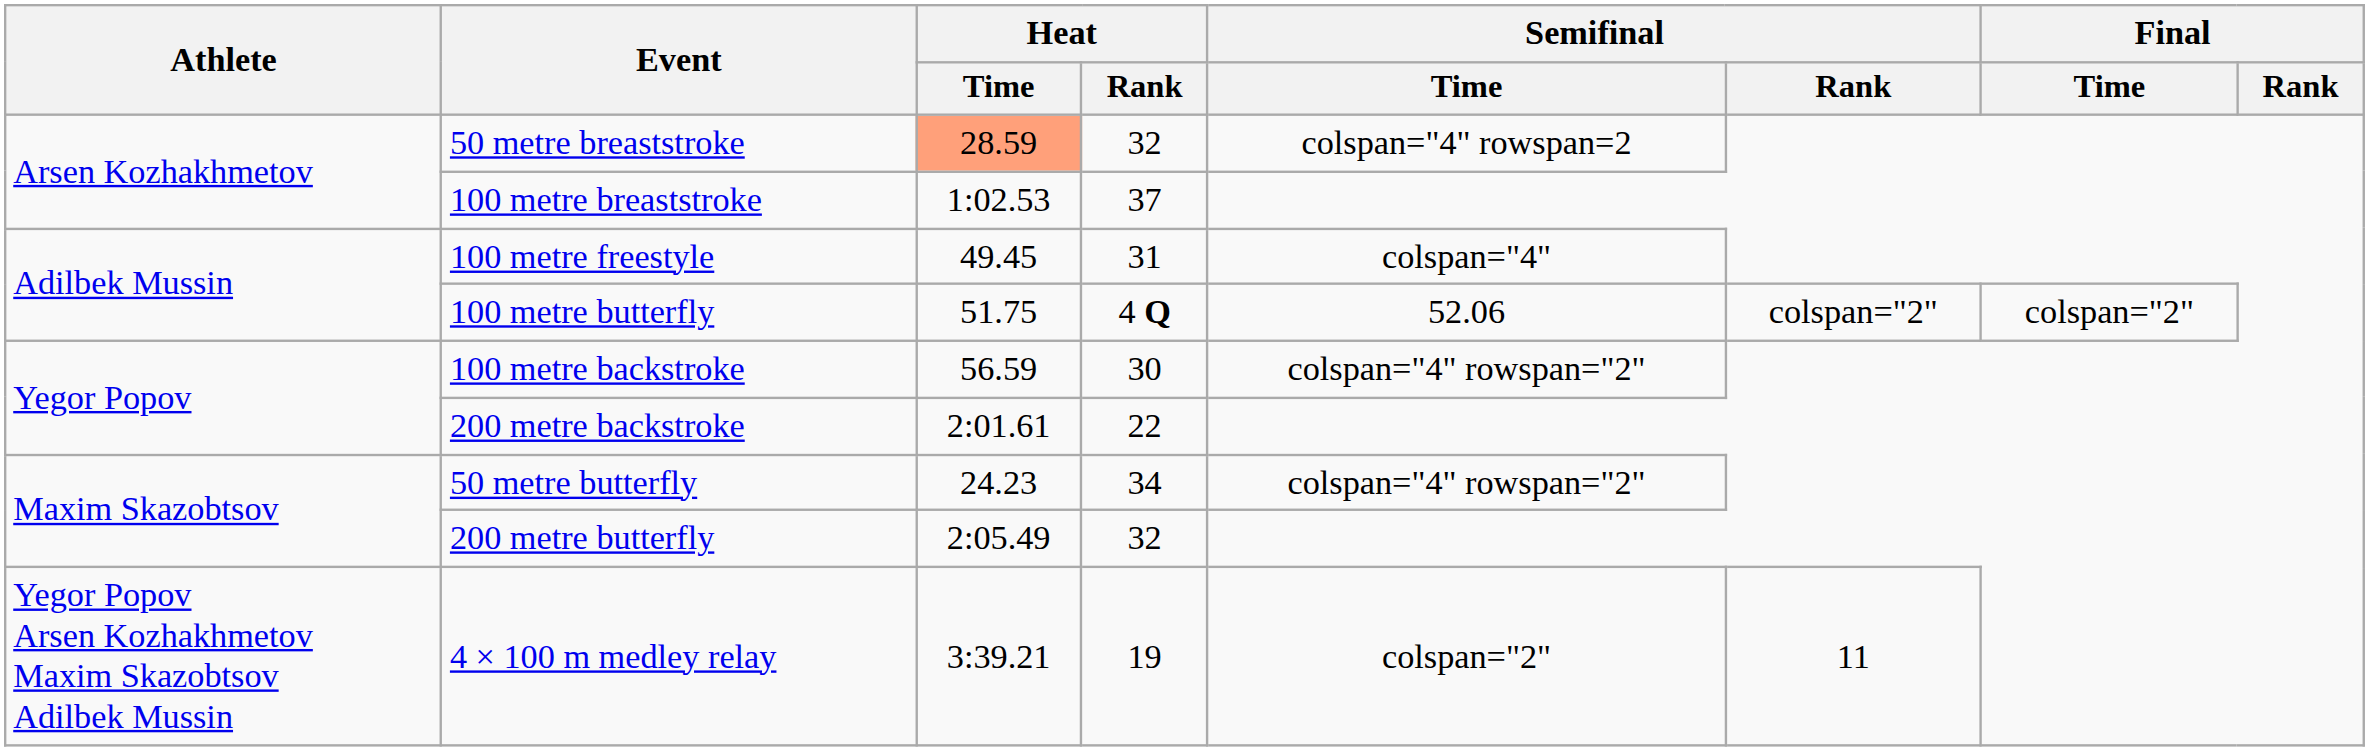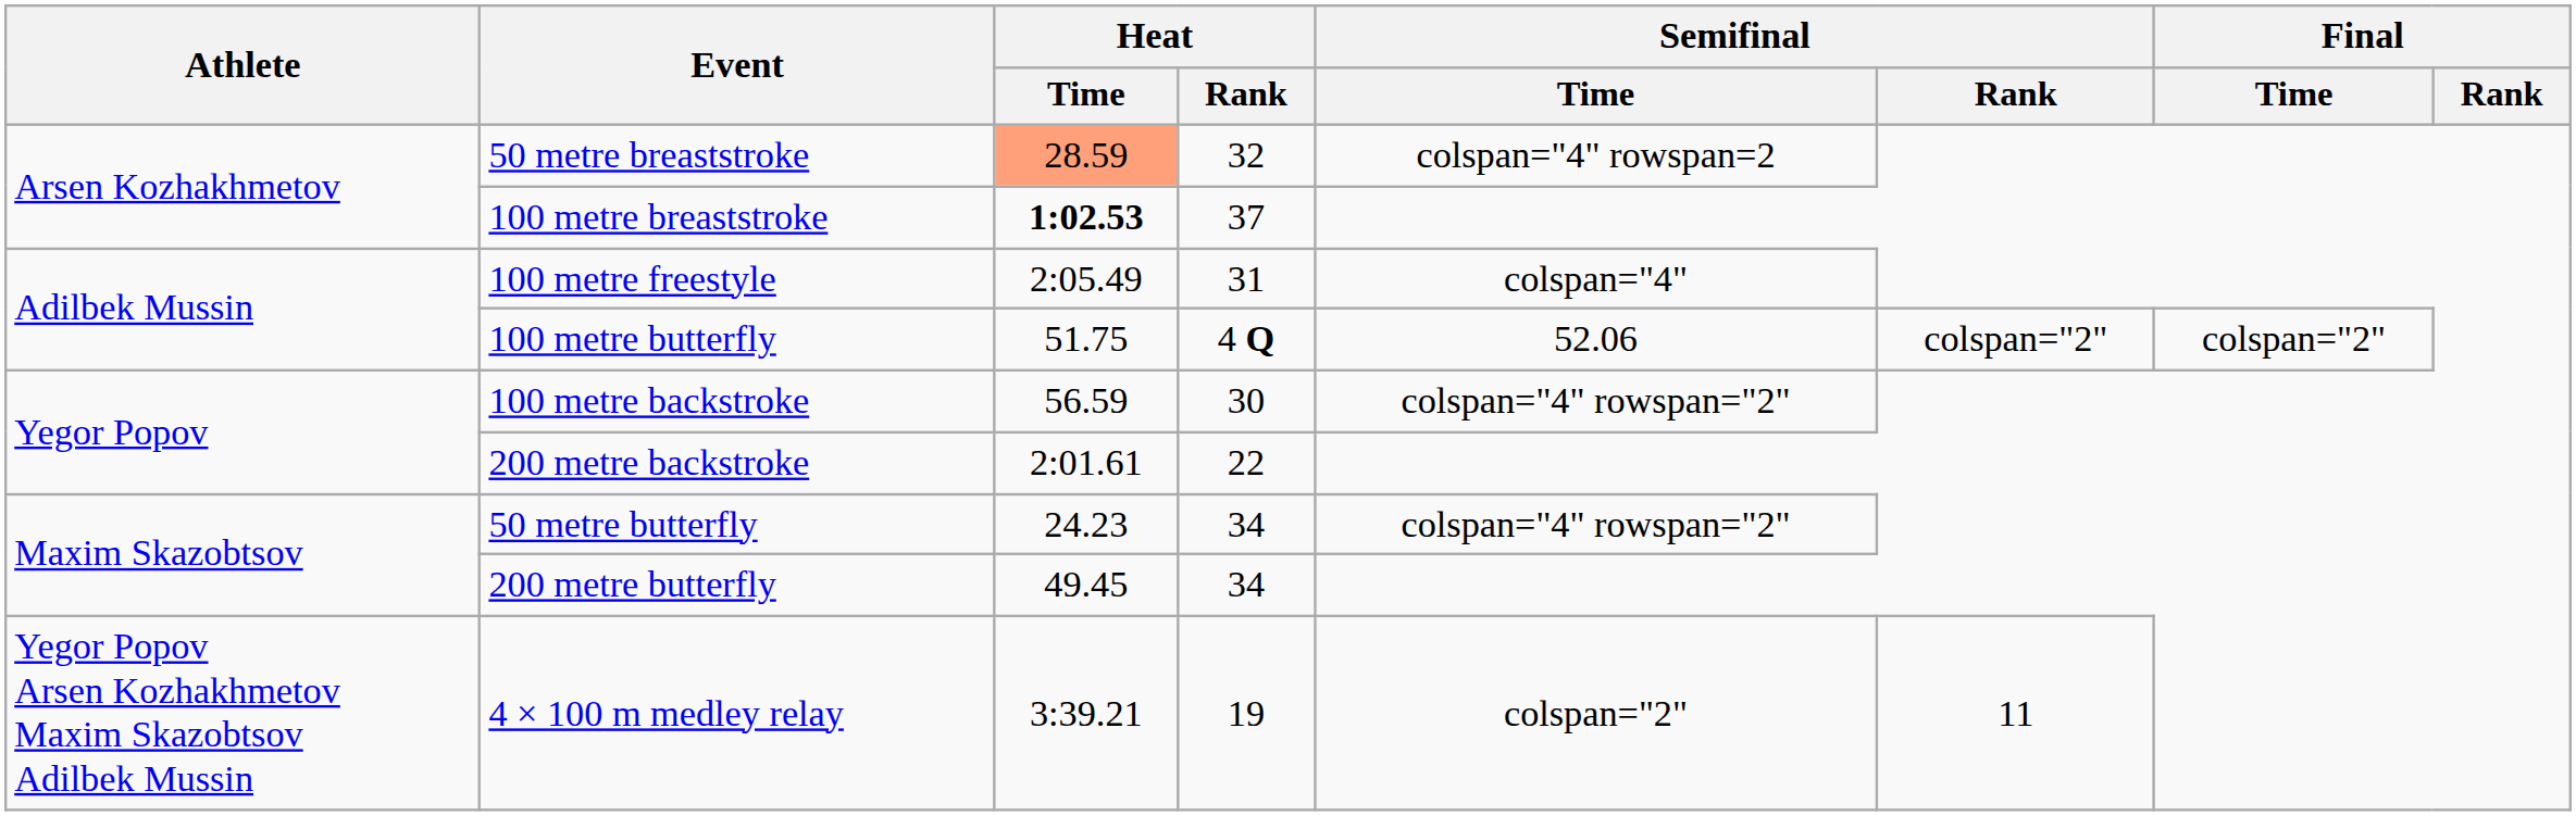100 metre breaststroke | Heat / Time: normal -> bold
100 metre freestyle | Heat / Time: 49.45 -> 2:05.49
200 metre butterfly | Heat / Time: 2:05.49 -> 49.45
200 metre butterfly | Heat / Rank: 32 -> 34
